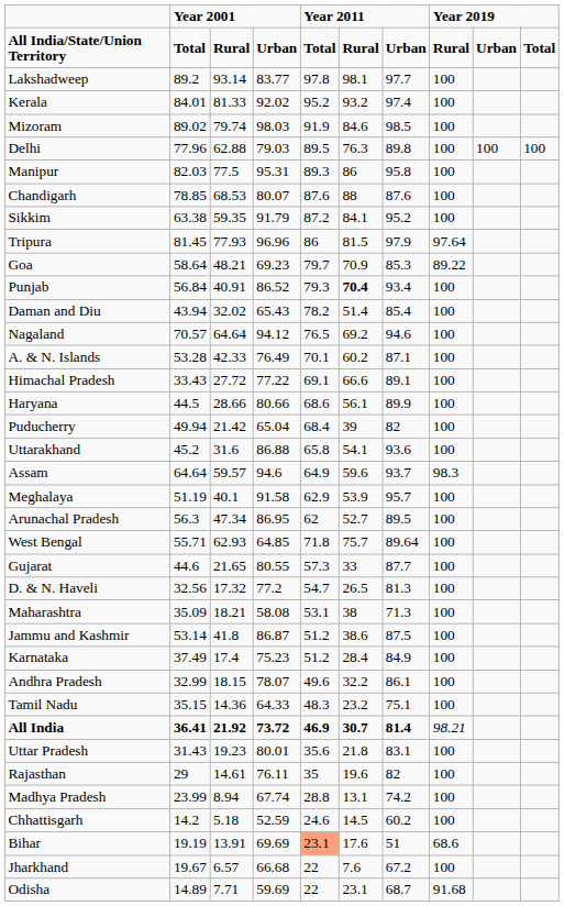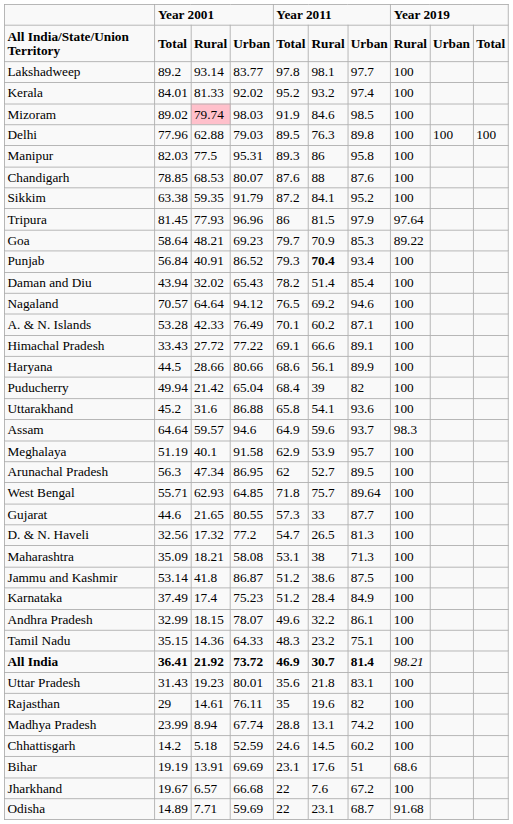Mizoram | column 3: no background -> pink background
Bihar | column 5: lightsalmon background -> no background
